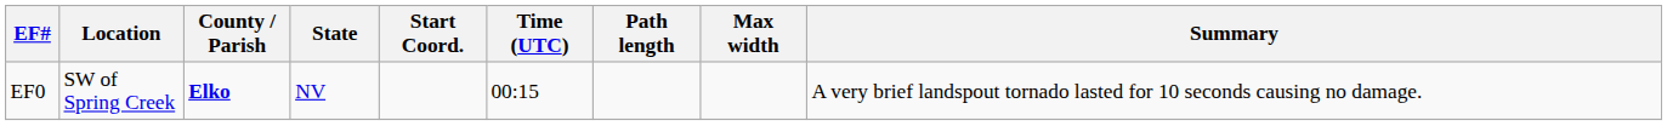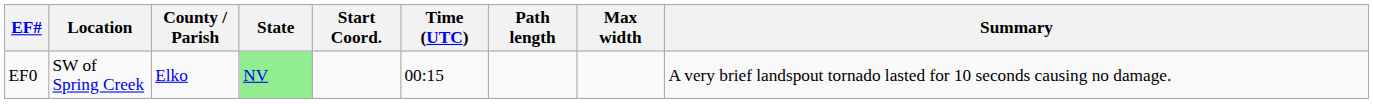EF0 | County / Parish: bold -> normal
EF0 | State: no background -> lightgreen background
